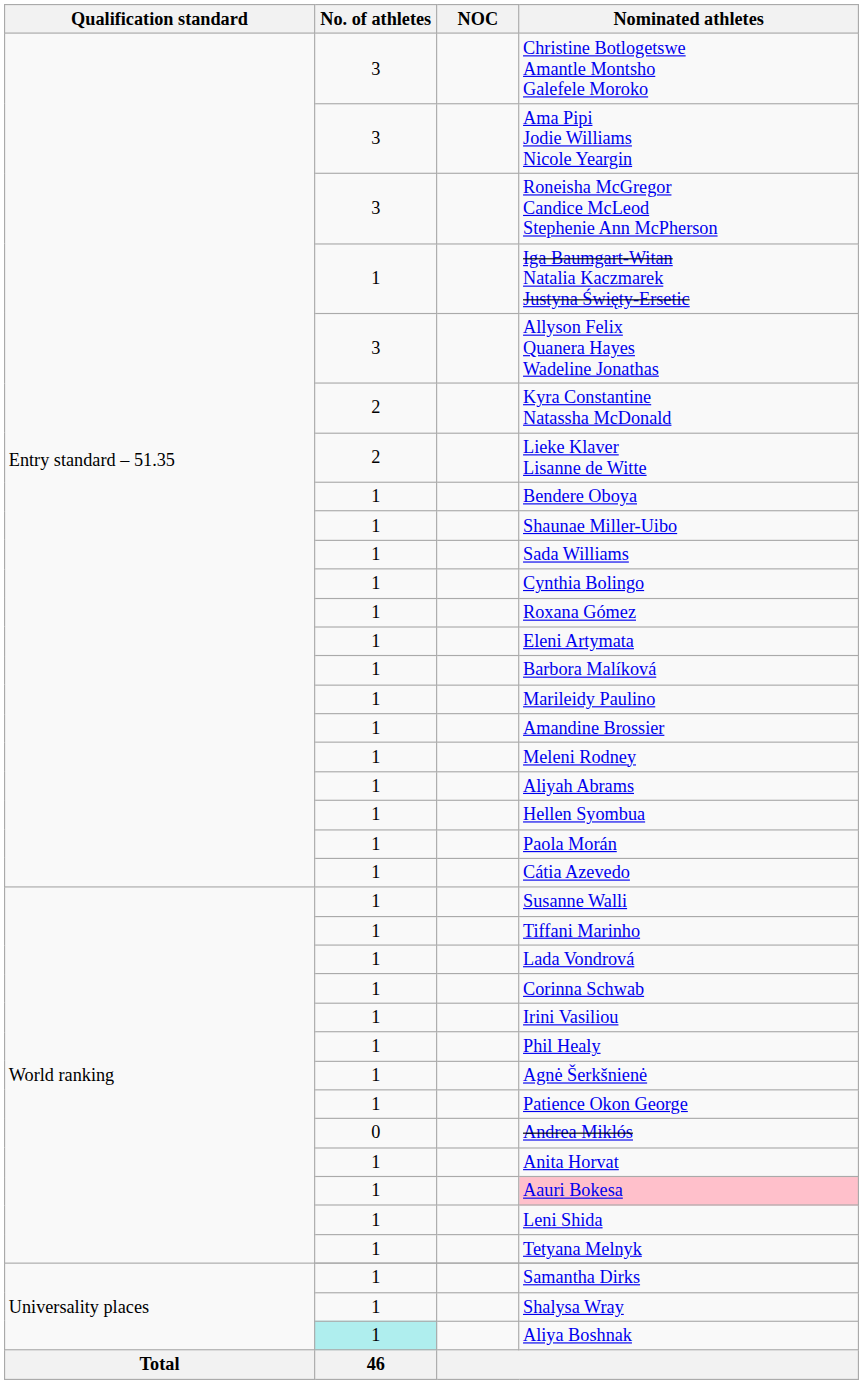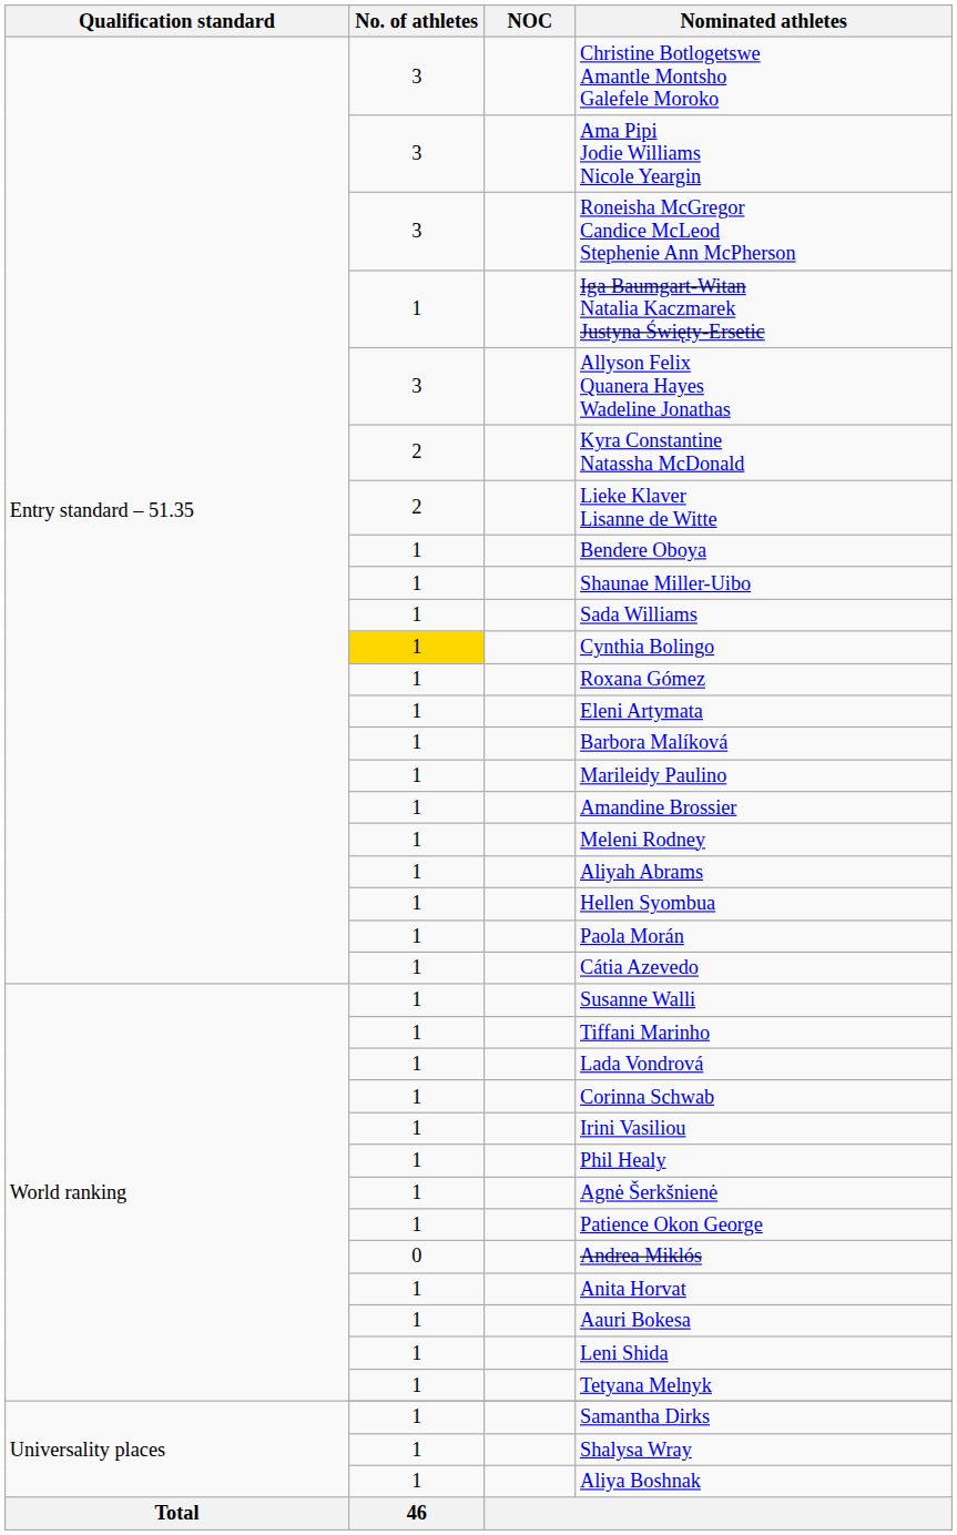Cynthia Bolingo | No. of athletes: no background -> gold background
Aauri Bokesa | Nominated athletes: pink background -> no background
Aliya Boshnak | No. of athletes: paleturquoise background -> no background
